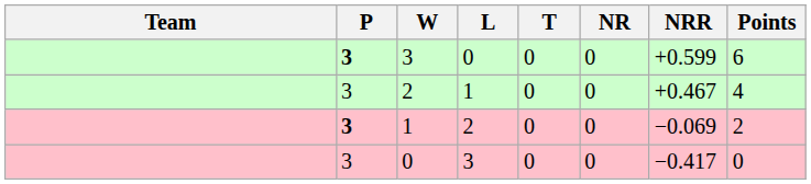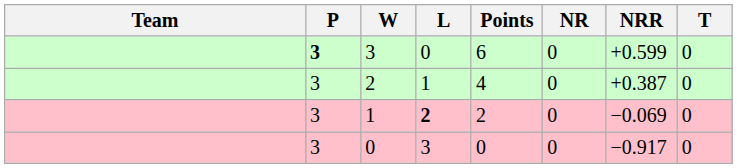columns swapped: T <-> Points
row 3 | NRR: +0.467 -> +0.387
row 4 | P: bold -> normal
row 4 | L: normal -> bold
row 5 | NRR: −0.417 -> −0.917
